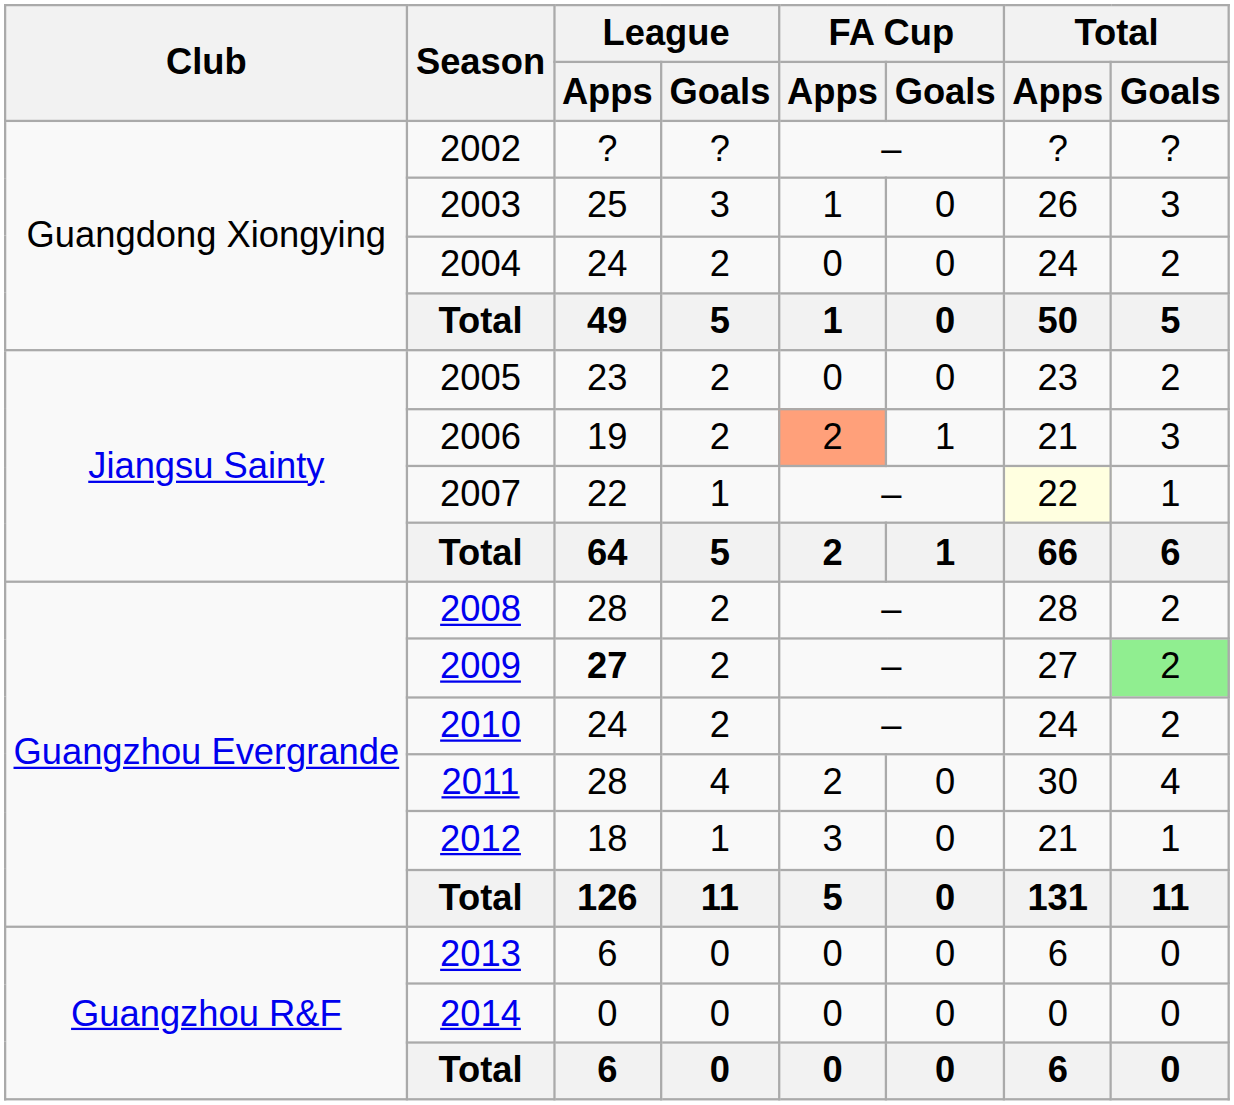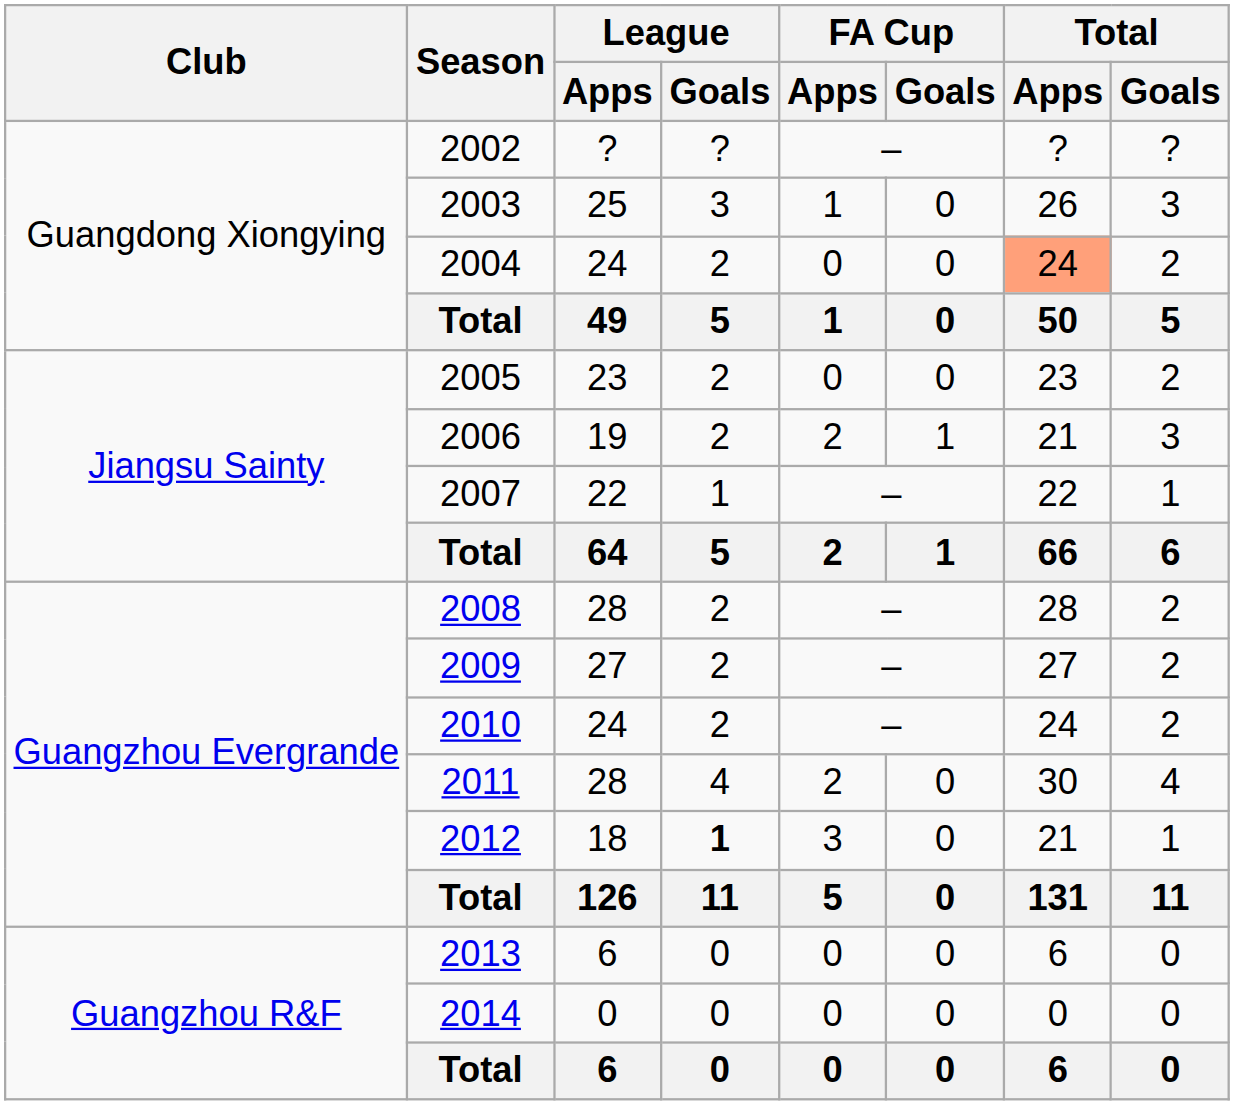2004 | Total / Apps: no background -> lightsalmon background
2006 | FA Cup / Apps: lightsalmon background -> no background
2007 | Total / Apps: lightyellow background -> no background
2009 | League / Apps: bold -> normal
2009 | Total / Goals: lightgreen background -> no background
2012 | League / Goals: normal -> bold
